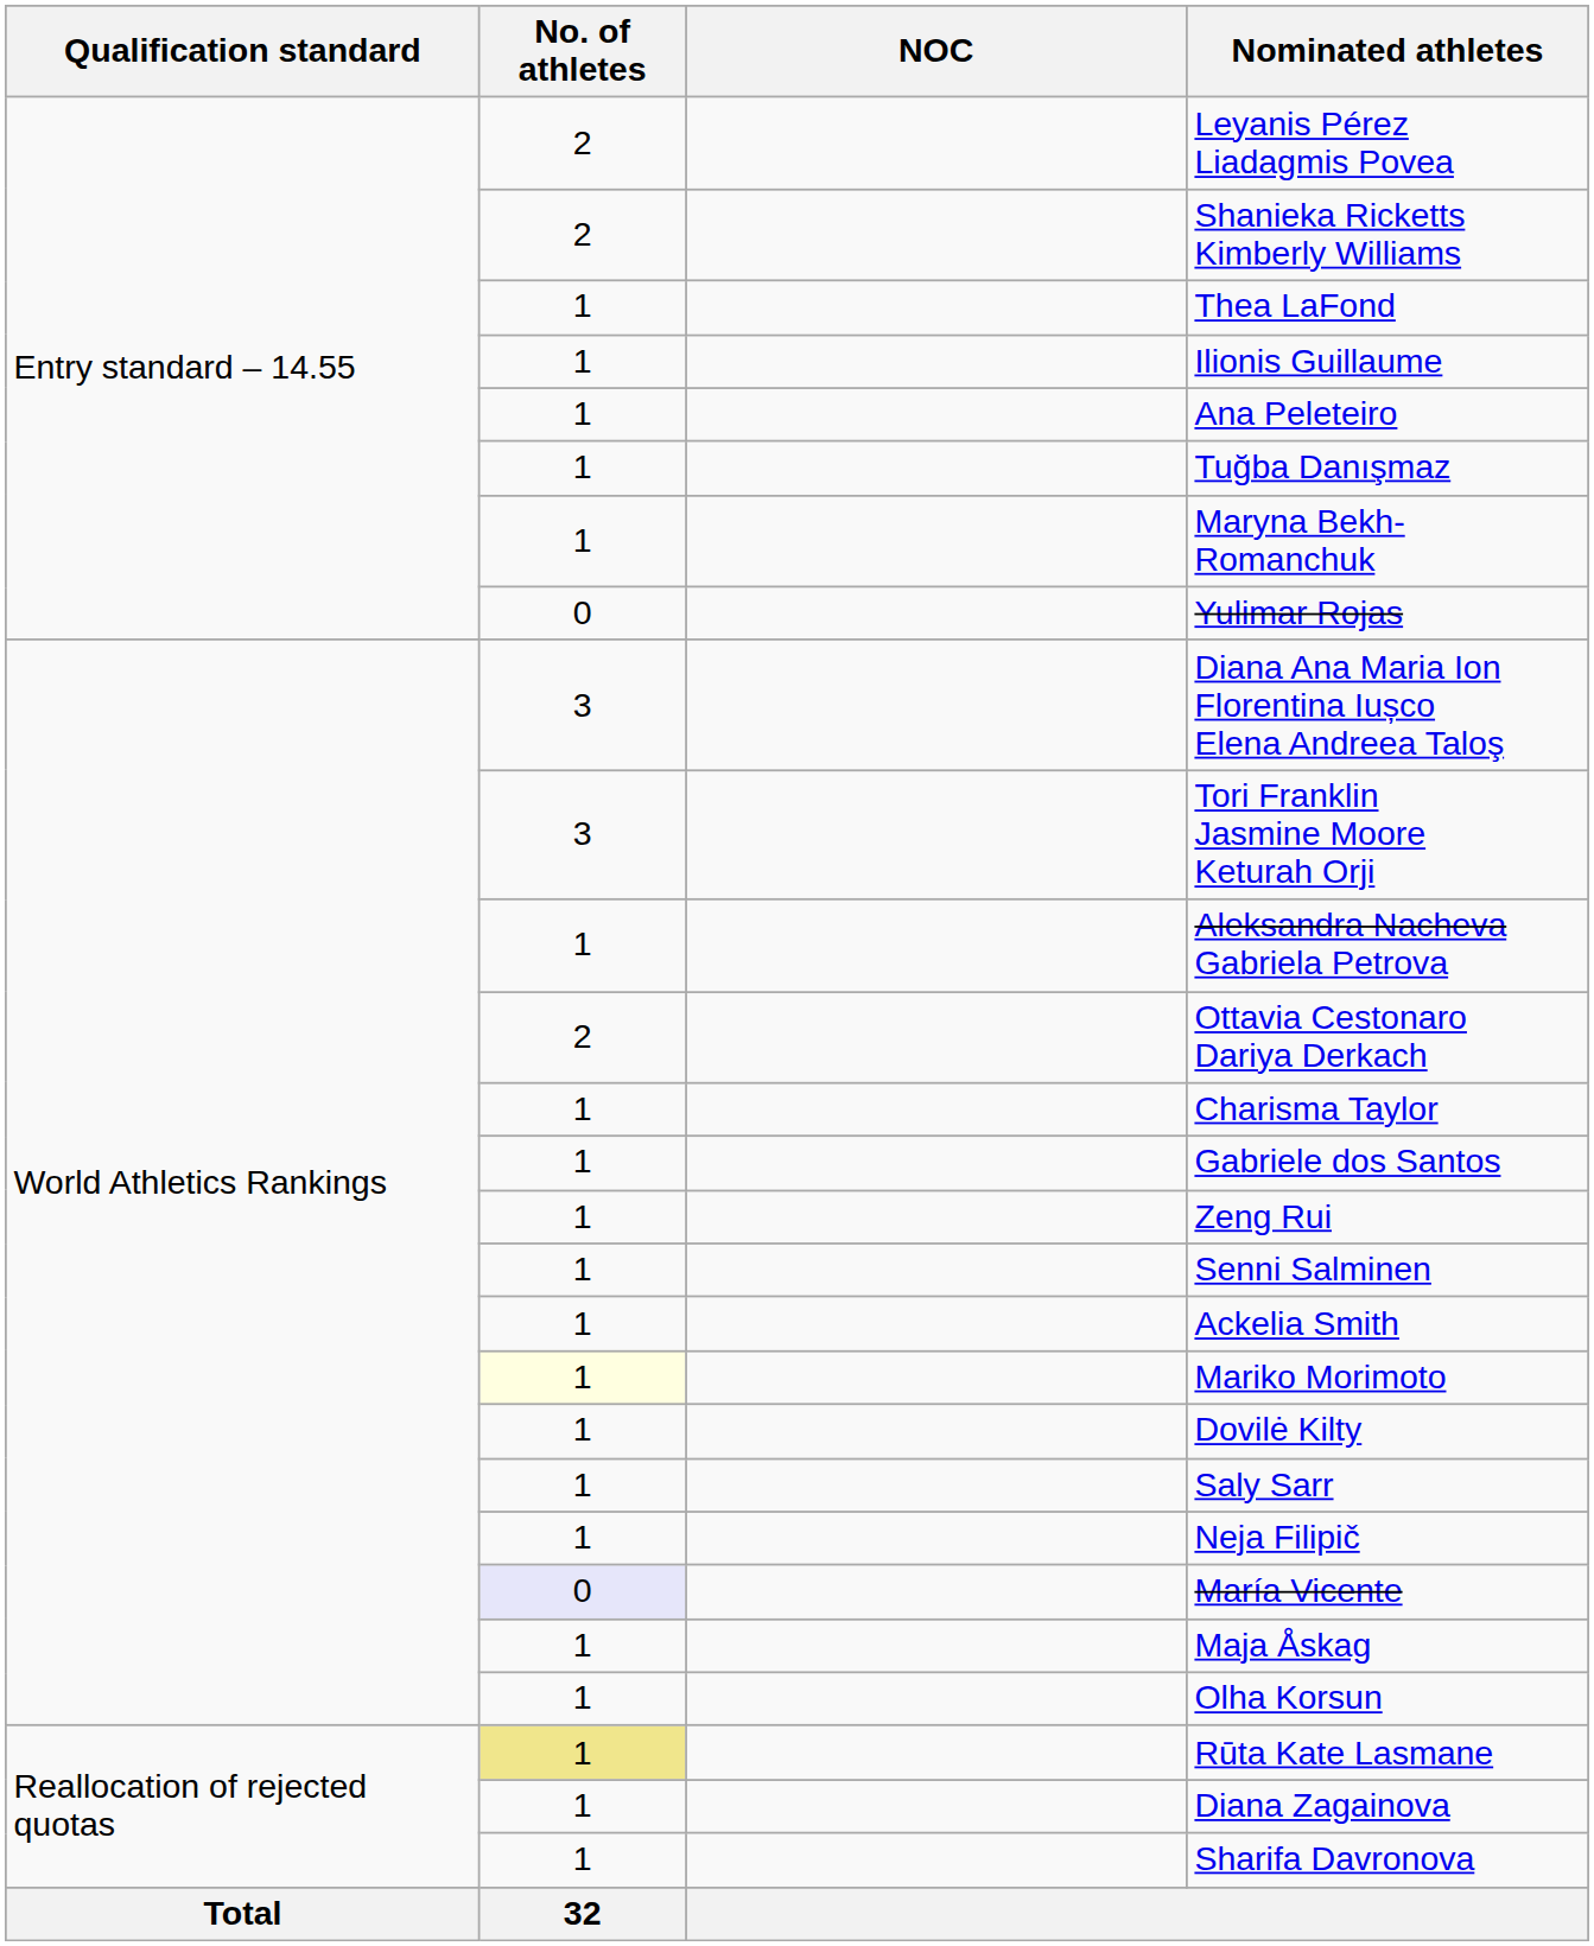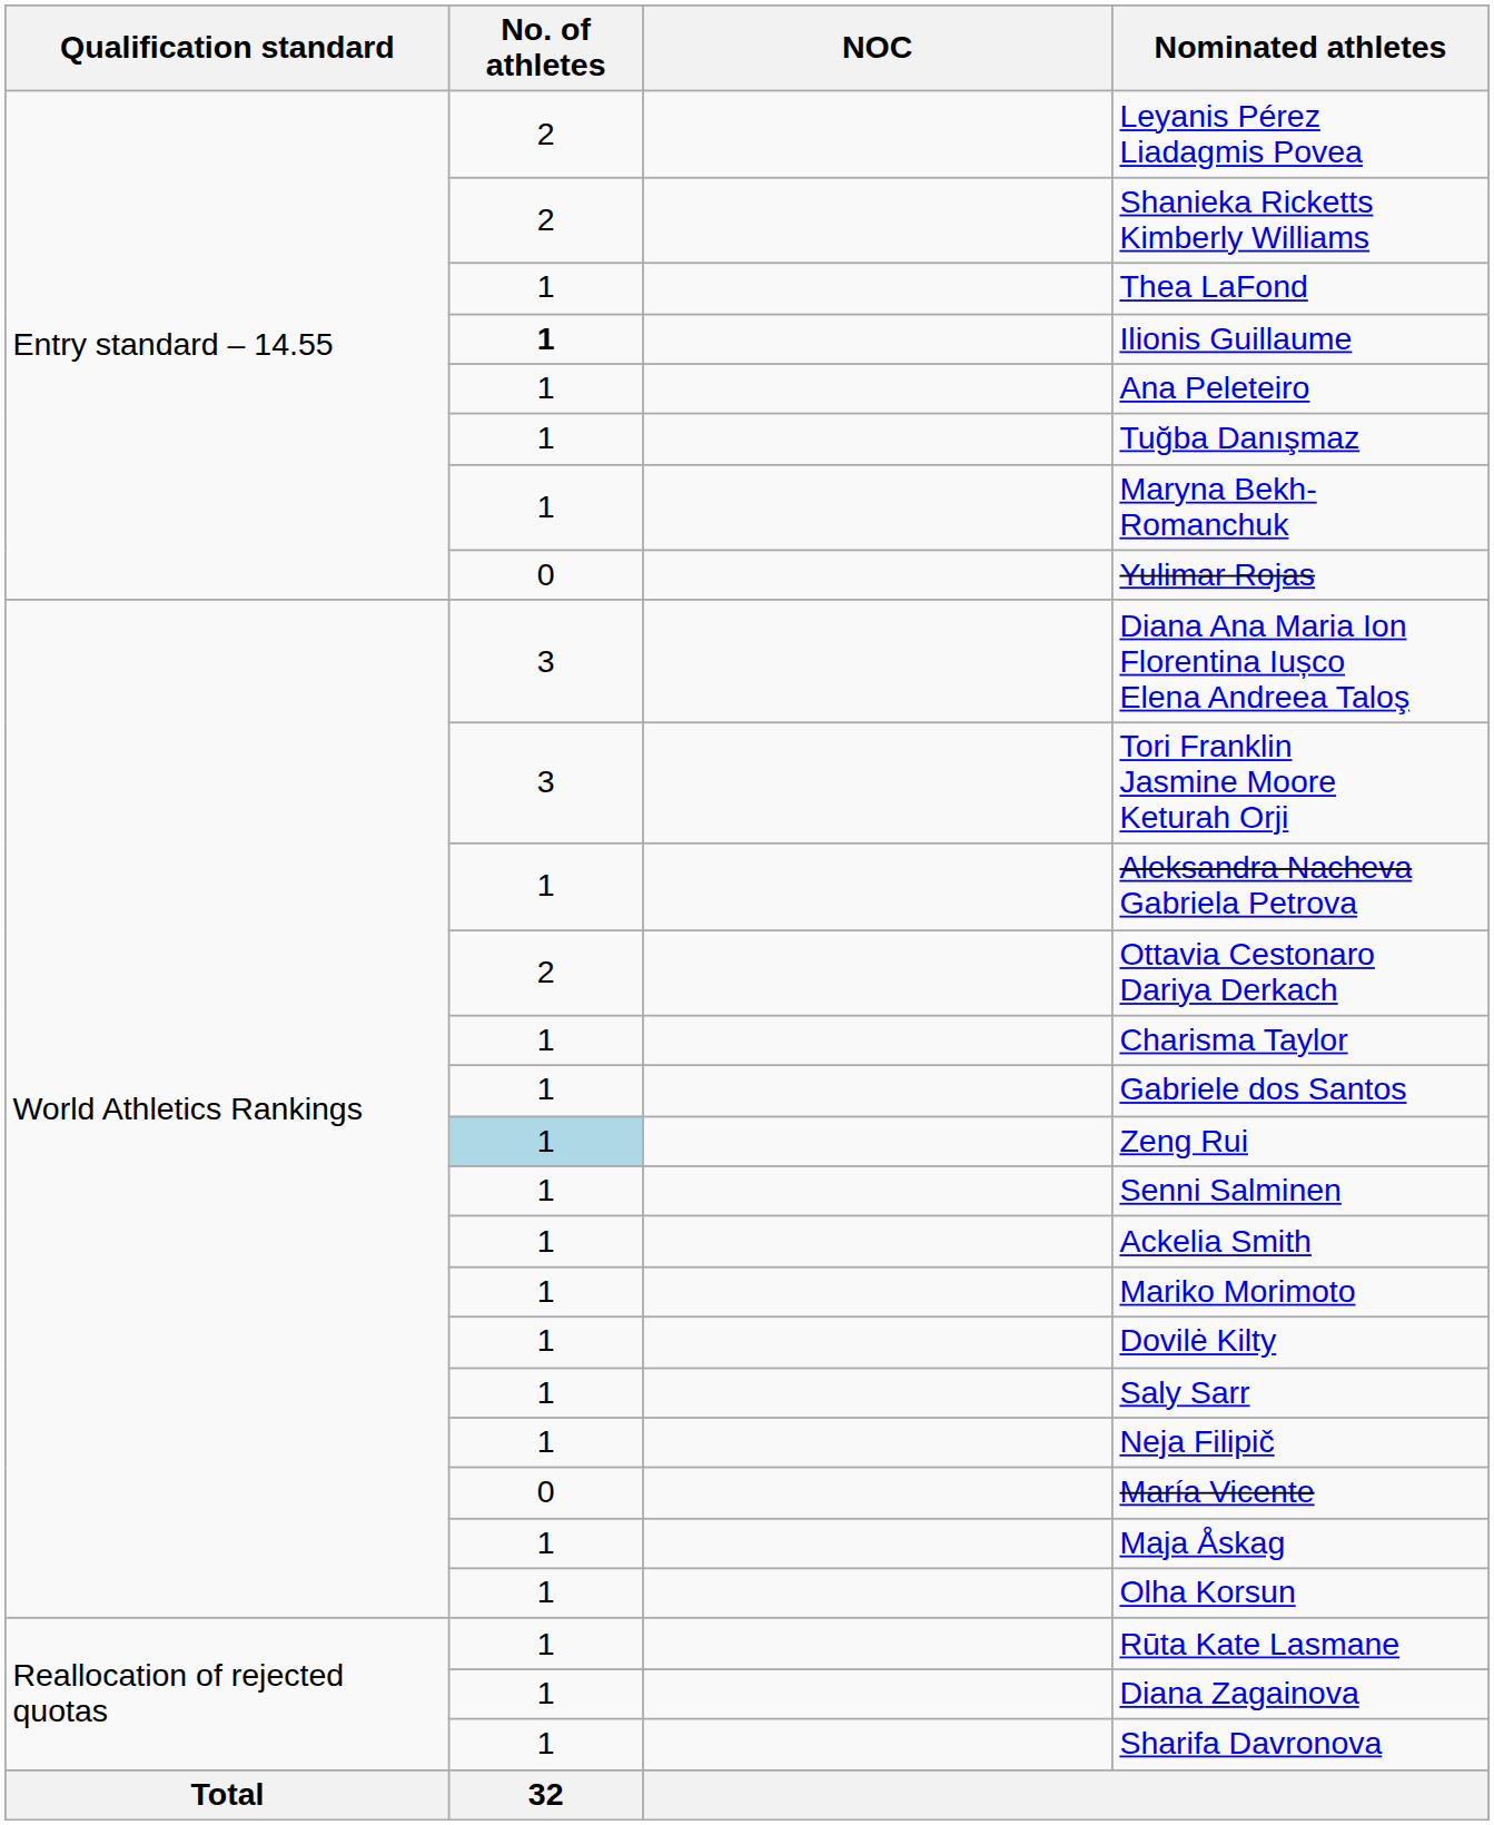Ilionis Guillaume | No. of athletes: normal -> bold
Zeng Rui | No. of athletes: no background -> lightblue background
Mariko Morimoto | No. of athletes: lightyellow background -> no background
María Vicente | No. of athletes: lavender background -> no background
Rūta Kate Lasmane | No. of athletes: khaki background -> no background
